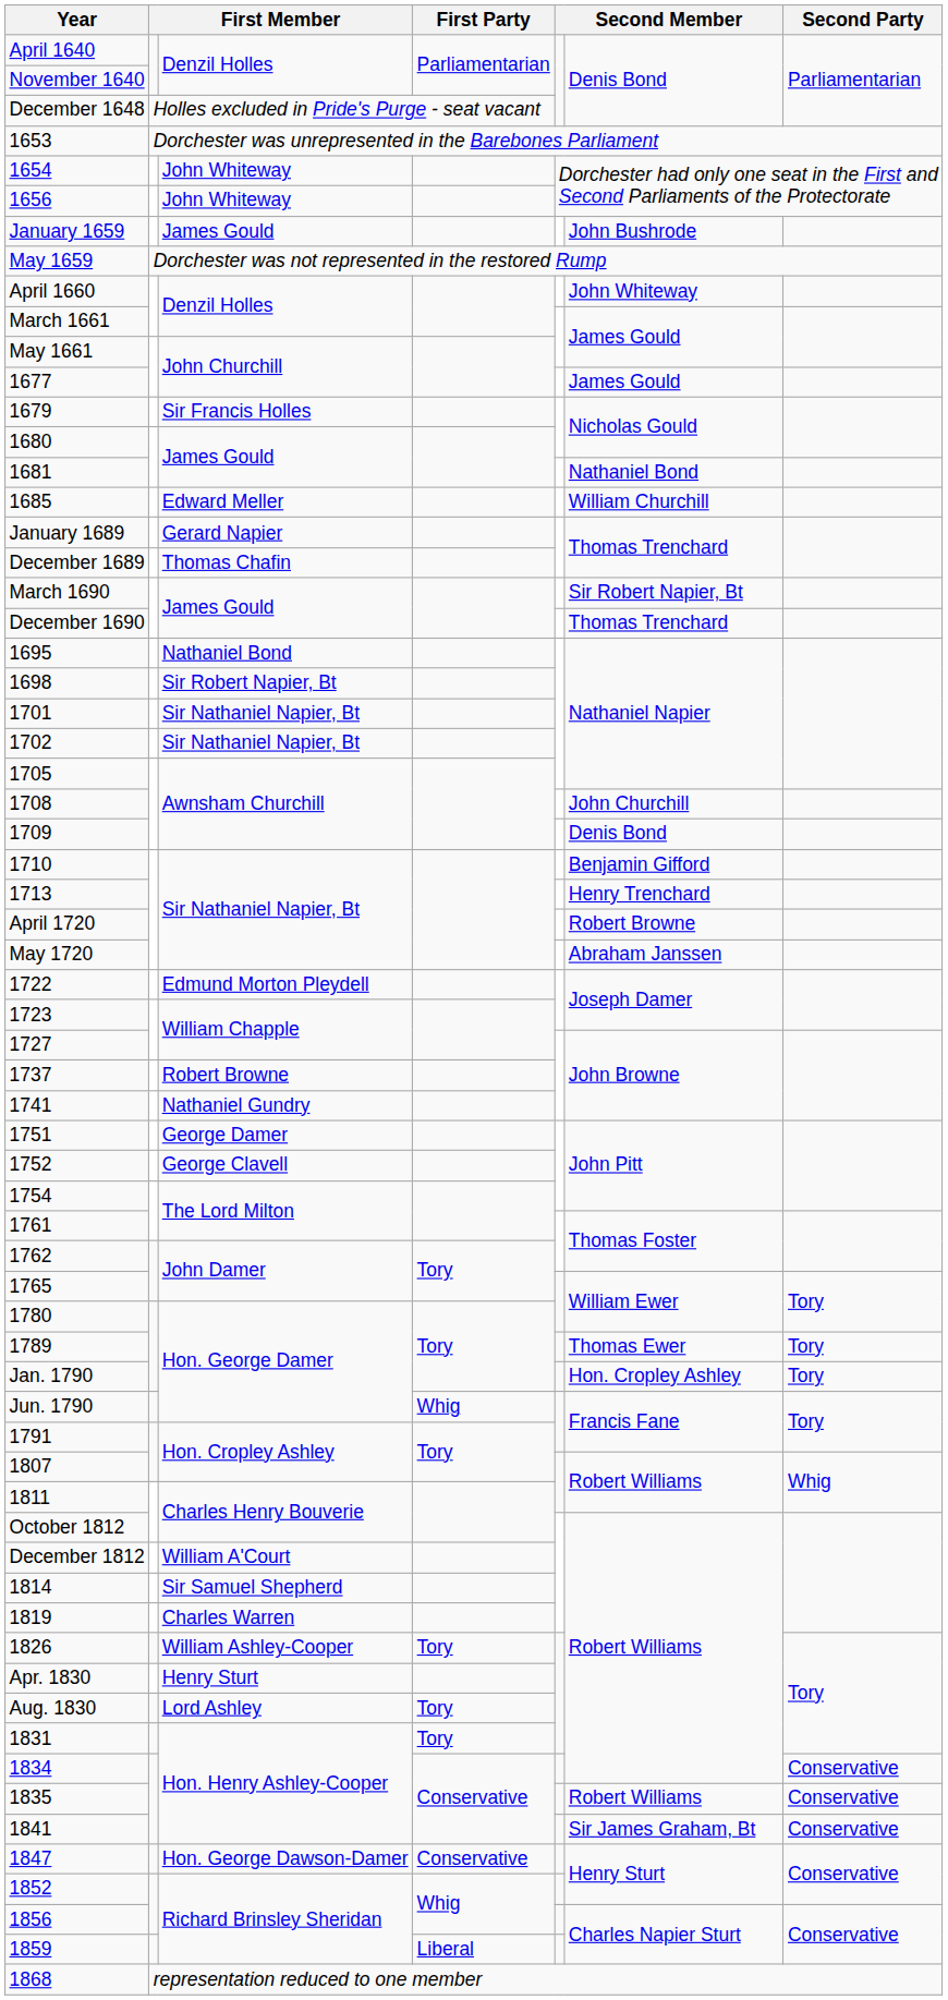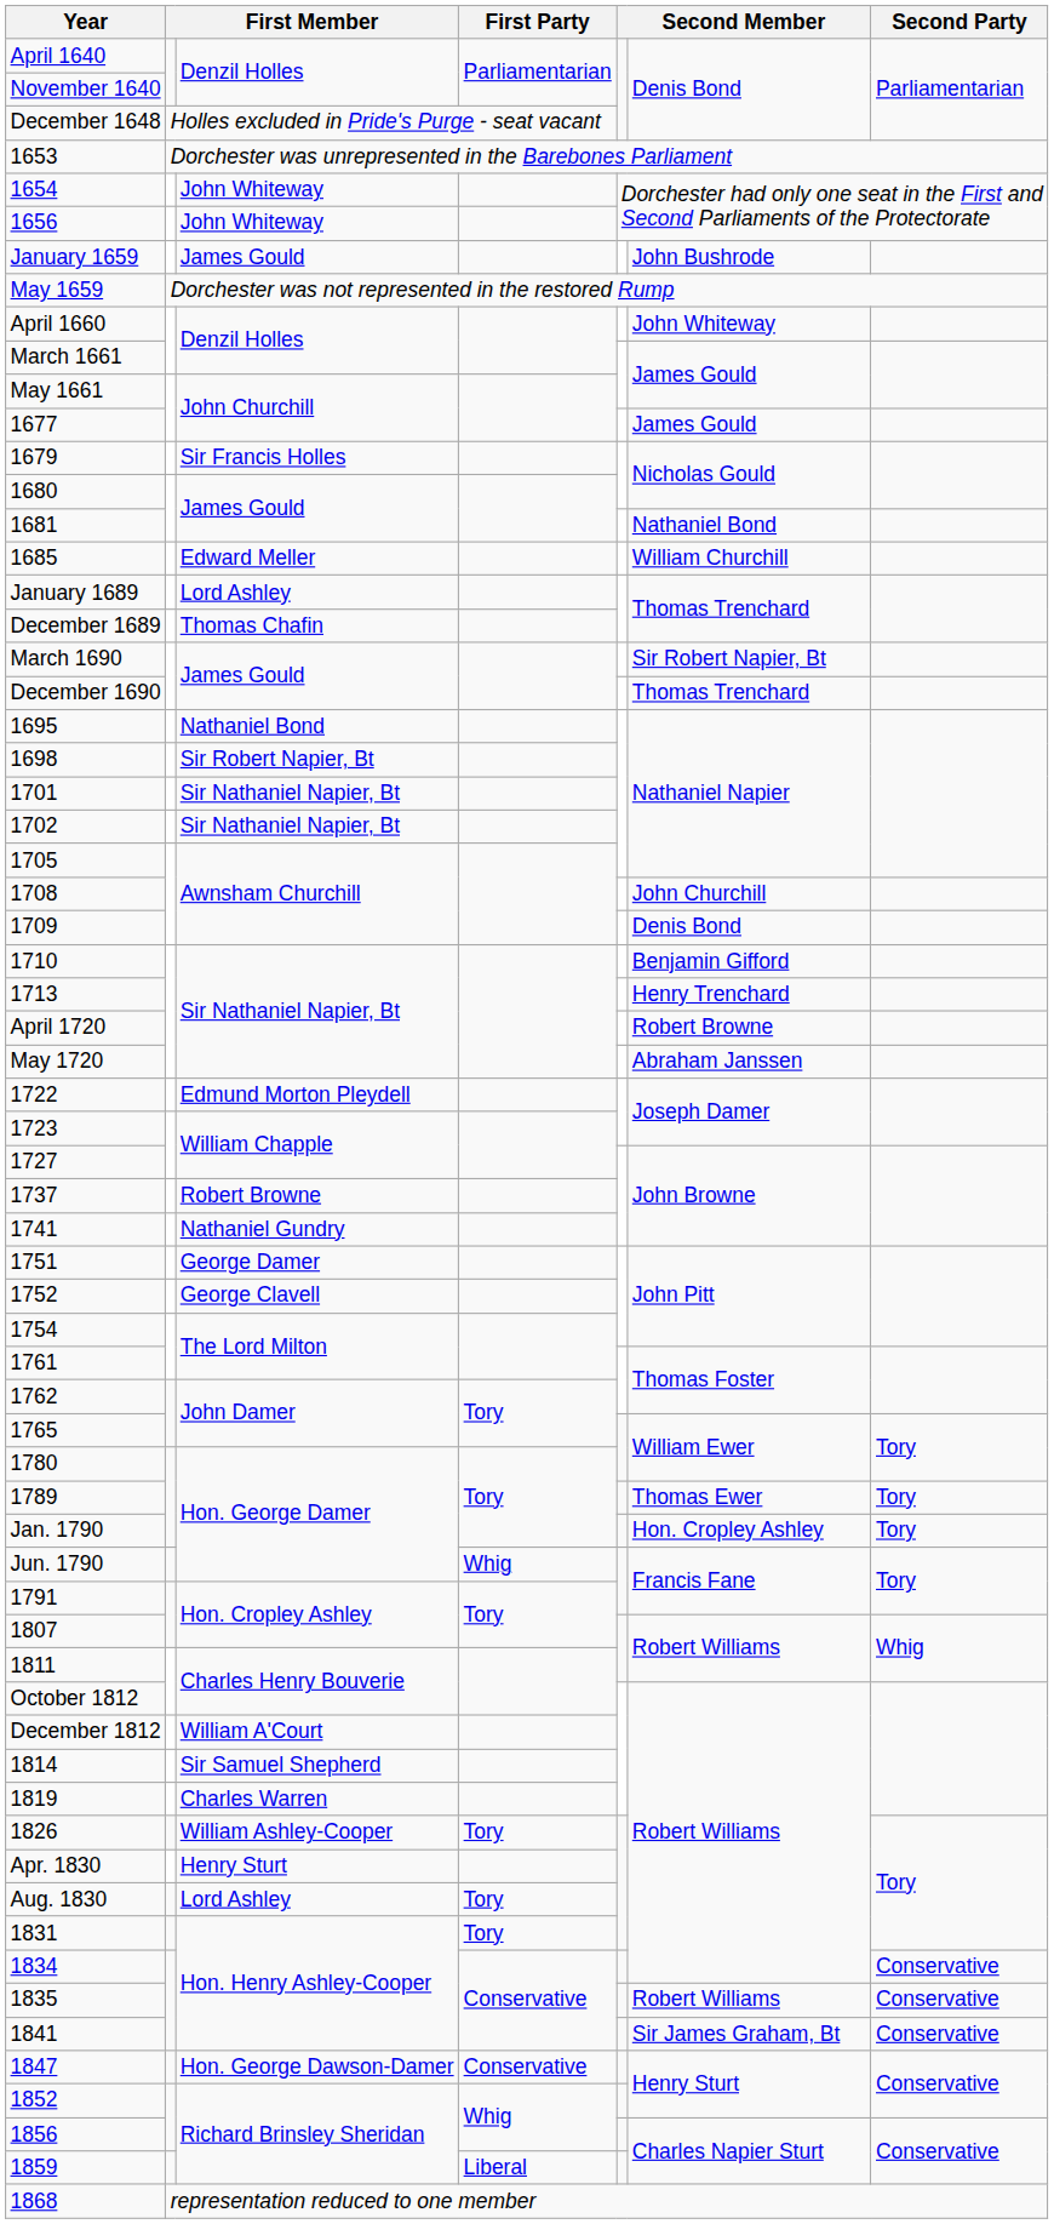January 1689 | column 3: Gerard Napier -> Lord Ashley
